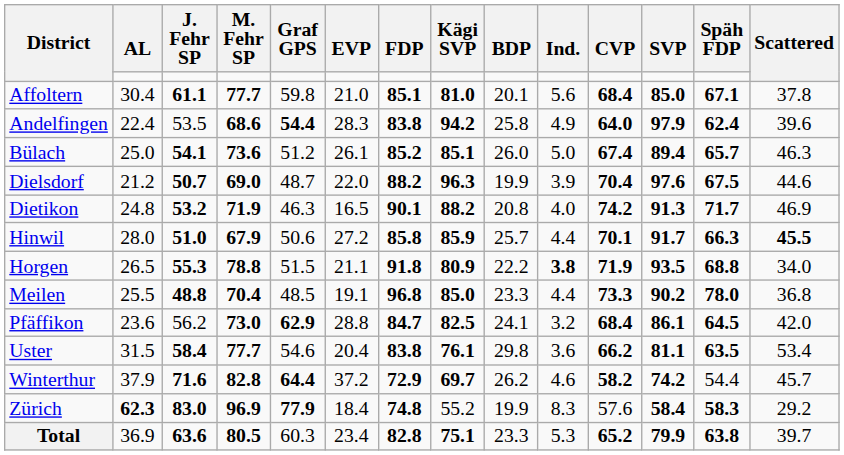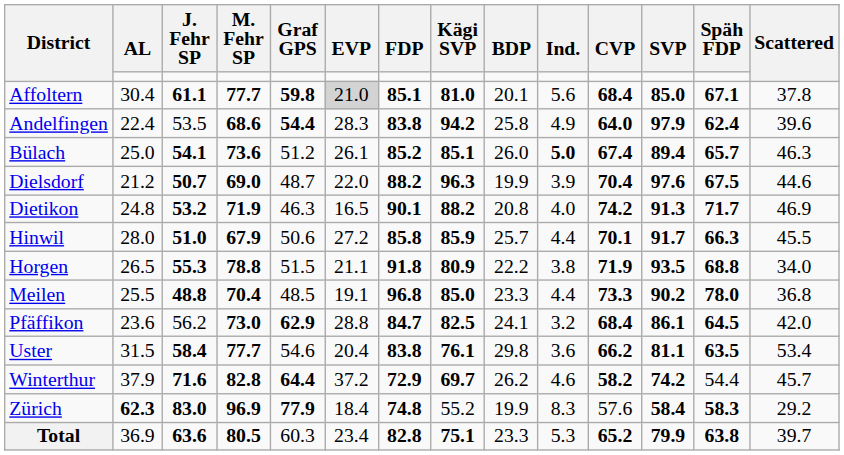Affoltern | Graf GPS: normal -> bold
Affoltern | EVP: no background -> lightgrey background
Bülach | Ind.: normal -> bold
Hinwil | Scattered: bold -> normal
Horgen | Ind.: bold -> normal
